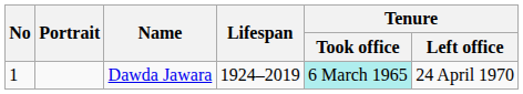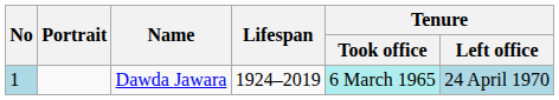Dawda Jawara | No: no background -> lightblue background
Dawda Jawara | Tenure / Left office: no background -> lightblue background
